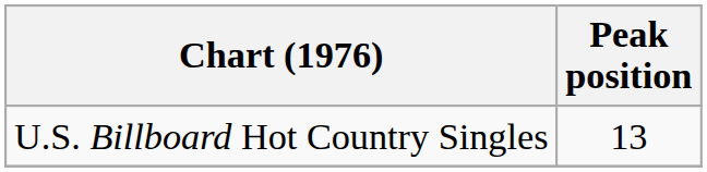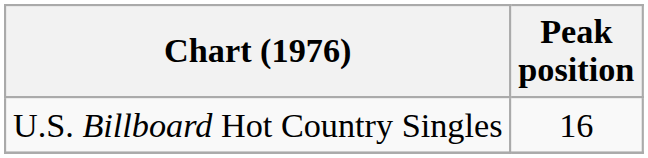U.S. Billboard Hot Country Singles | Peak position: 13 -> 16
